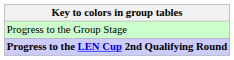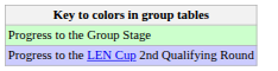row 3 | column 1: bold -> normal
